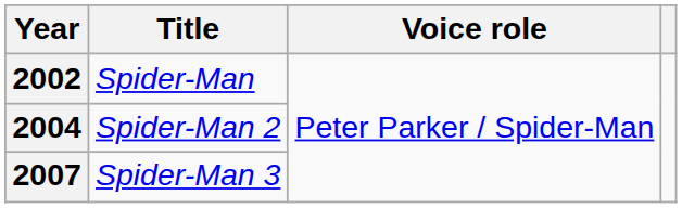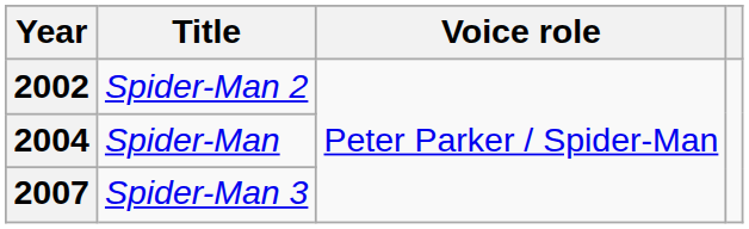2002 | Title: Spider-Man -> Spider-Man 2
2004 | Title: Spider-Man 2 -> Spider-Man
